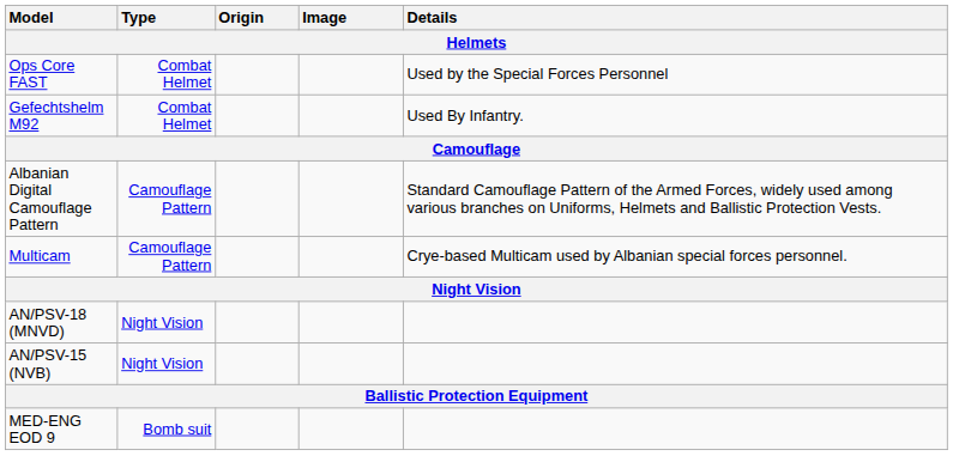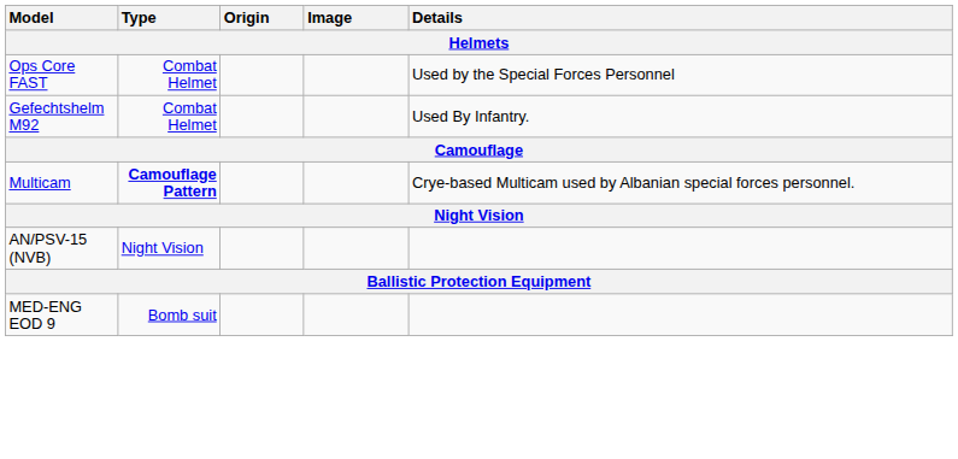- row: Albanian Digital Camouflage Pattern | Camouflage Pattern | Standard Camouflage Pattern of the Armed Forces, widely used among various branches on Uniforms, Helmets and Ballistic Protection Vests.
Multicam | Type: normal -> bold
- row: AN/PSV-18 (MNVD) | Night Vision
